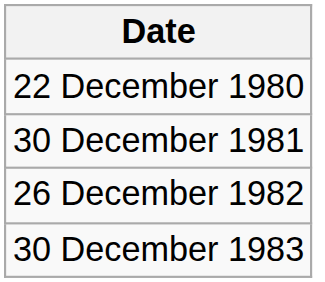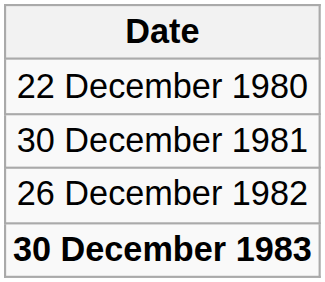row 5 | column 1: normal -> bold
